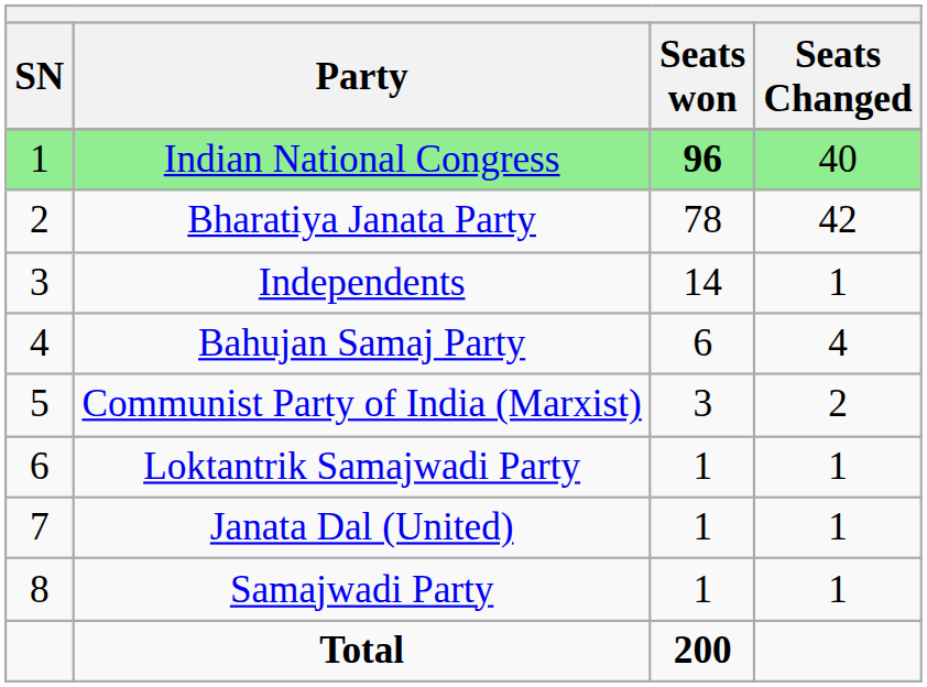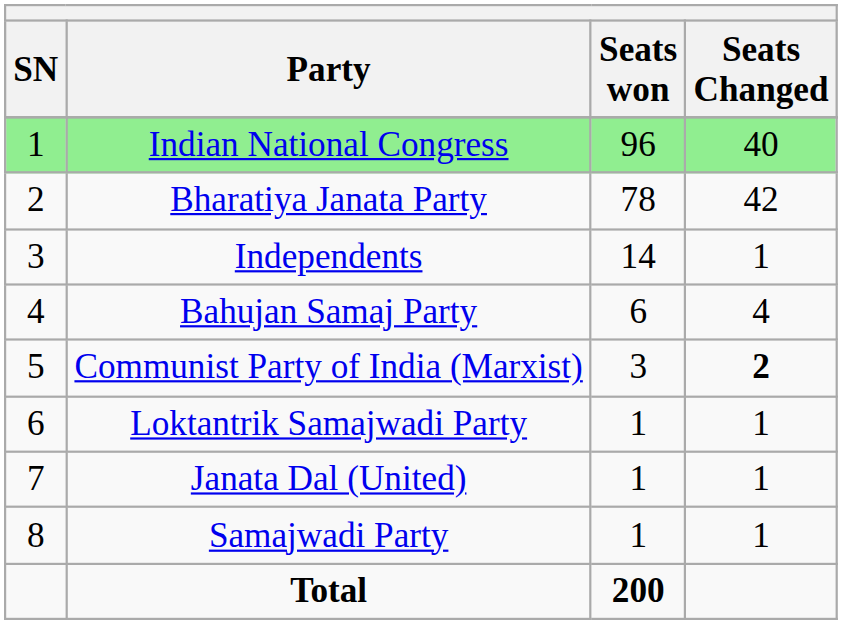Indian National Congress | Seats won: bold -> normal
Communist Party of India (Marxist) | Seats Changed: normal -> bold
